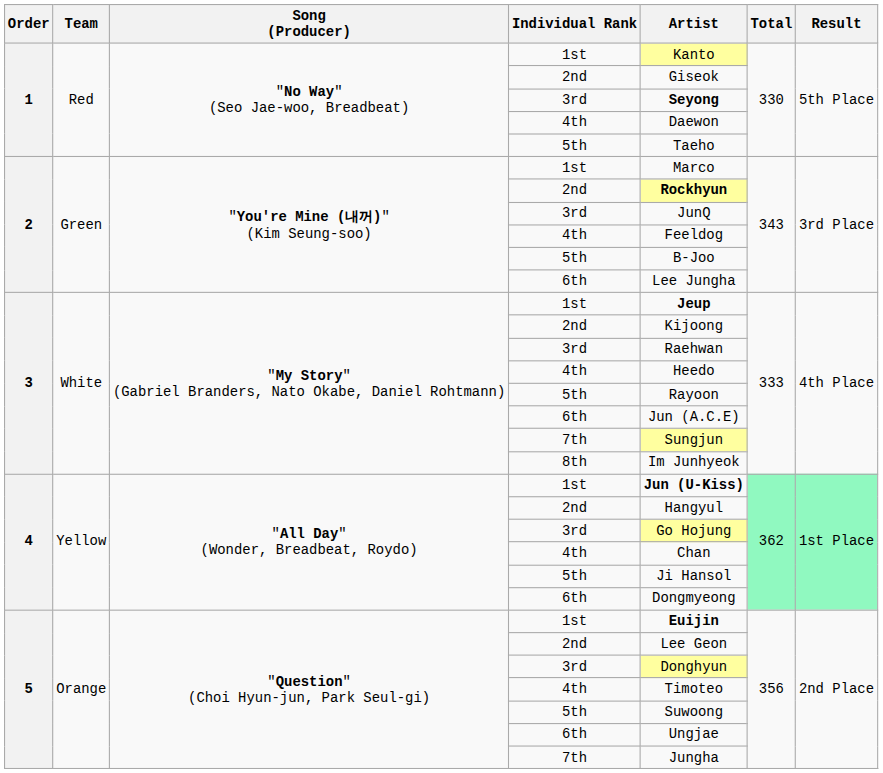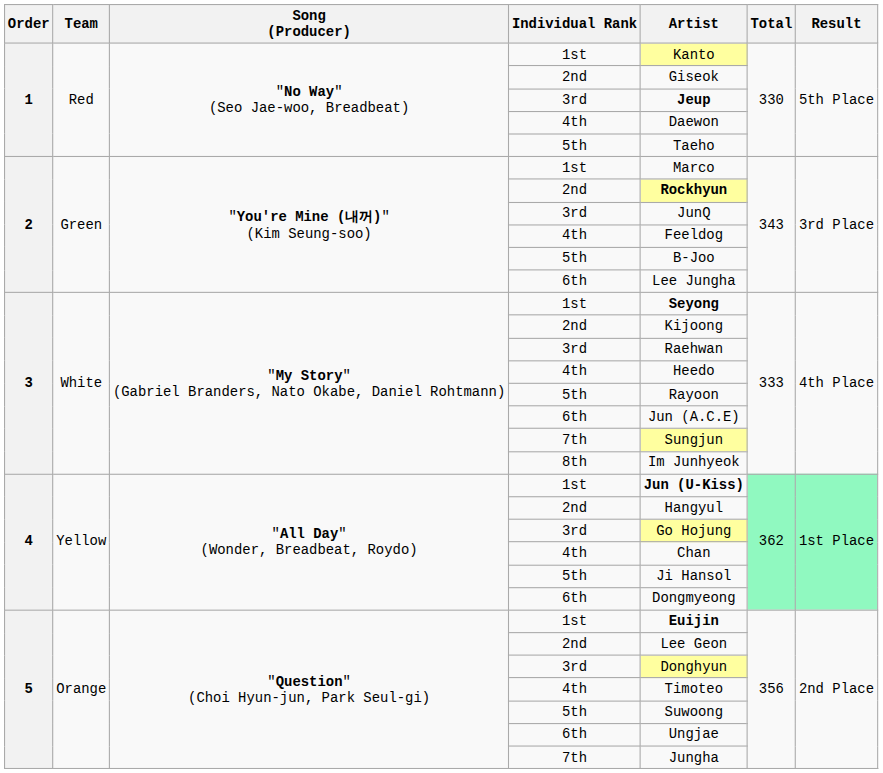1 / 3rd | Artist: Seyong -> Jeup
3 / 1st | Artist: Jeup -> Seyong
